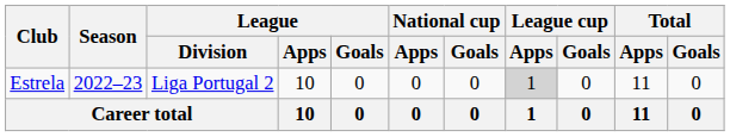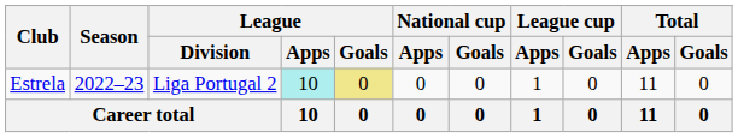Estrela | League / Apps: no background -> paleturquoise background
Estrela | League / Goals: no background -> khaki background
Estrela | League cup / Apps: lightgrey background -> no background
